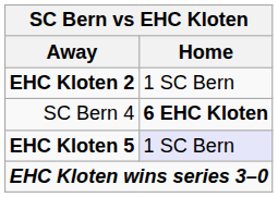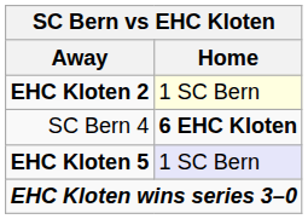EHC Kloten 2 | Home: no background -> lightyellow background
